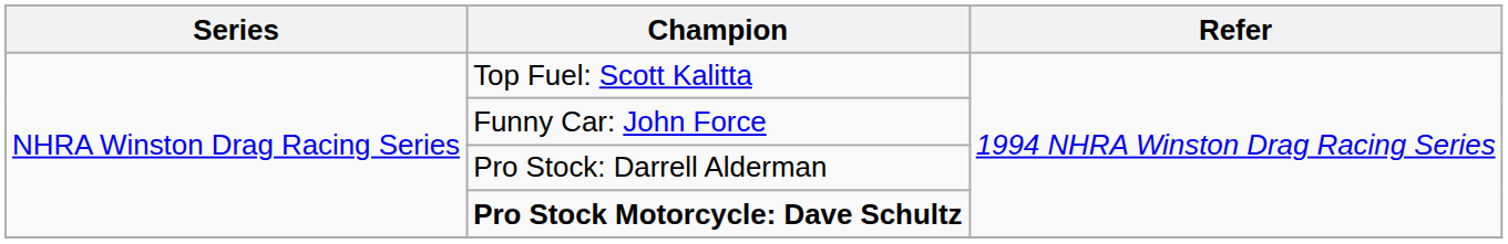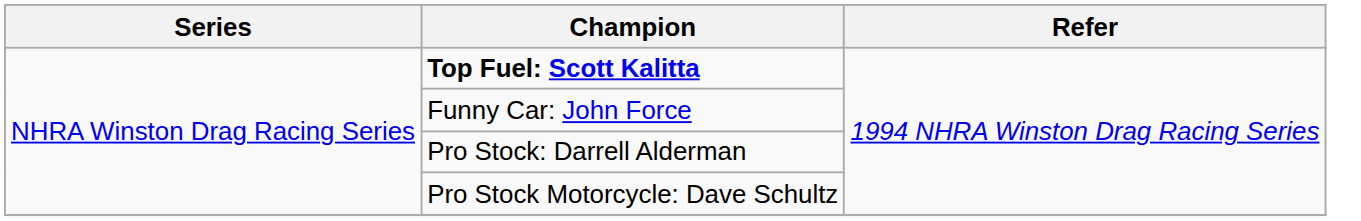Top Fuel: Scott Kalitta | Champion: normal -> bold
Pro Stock Motorcycle: Dave Schultz | Champion: bold -> normal
